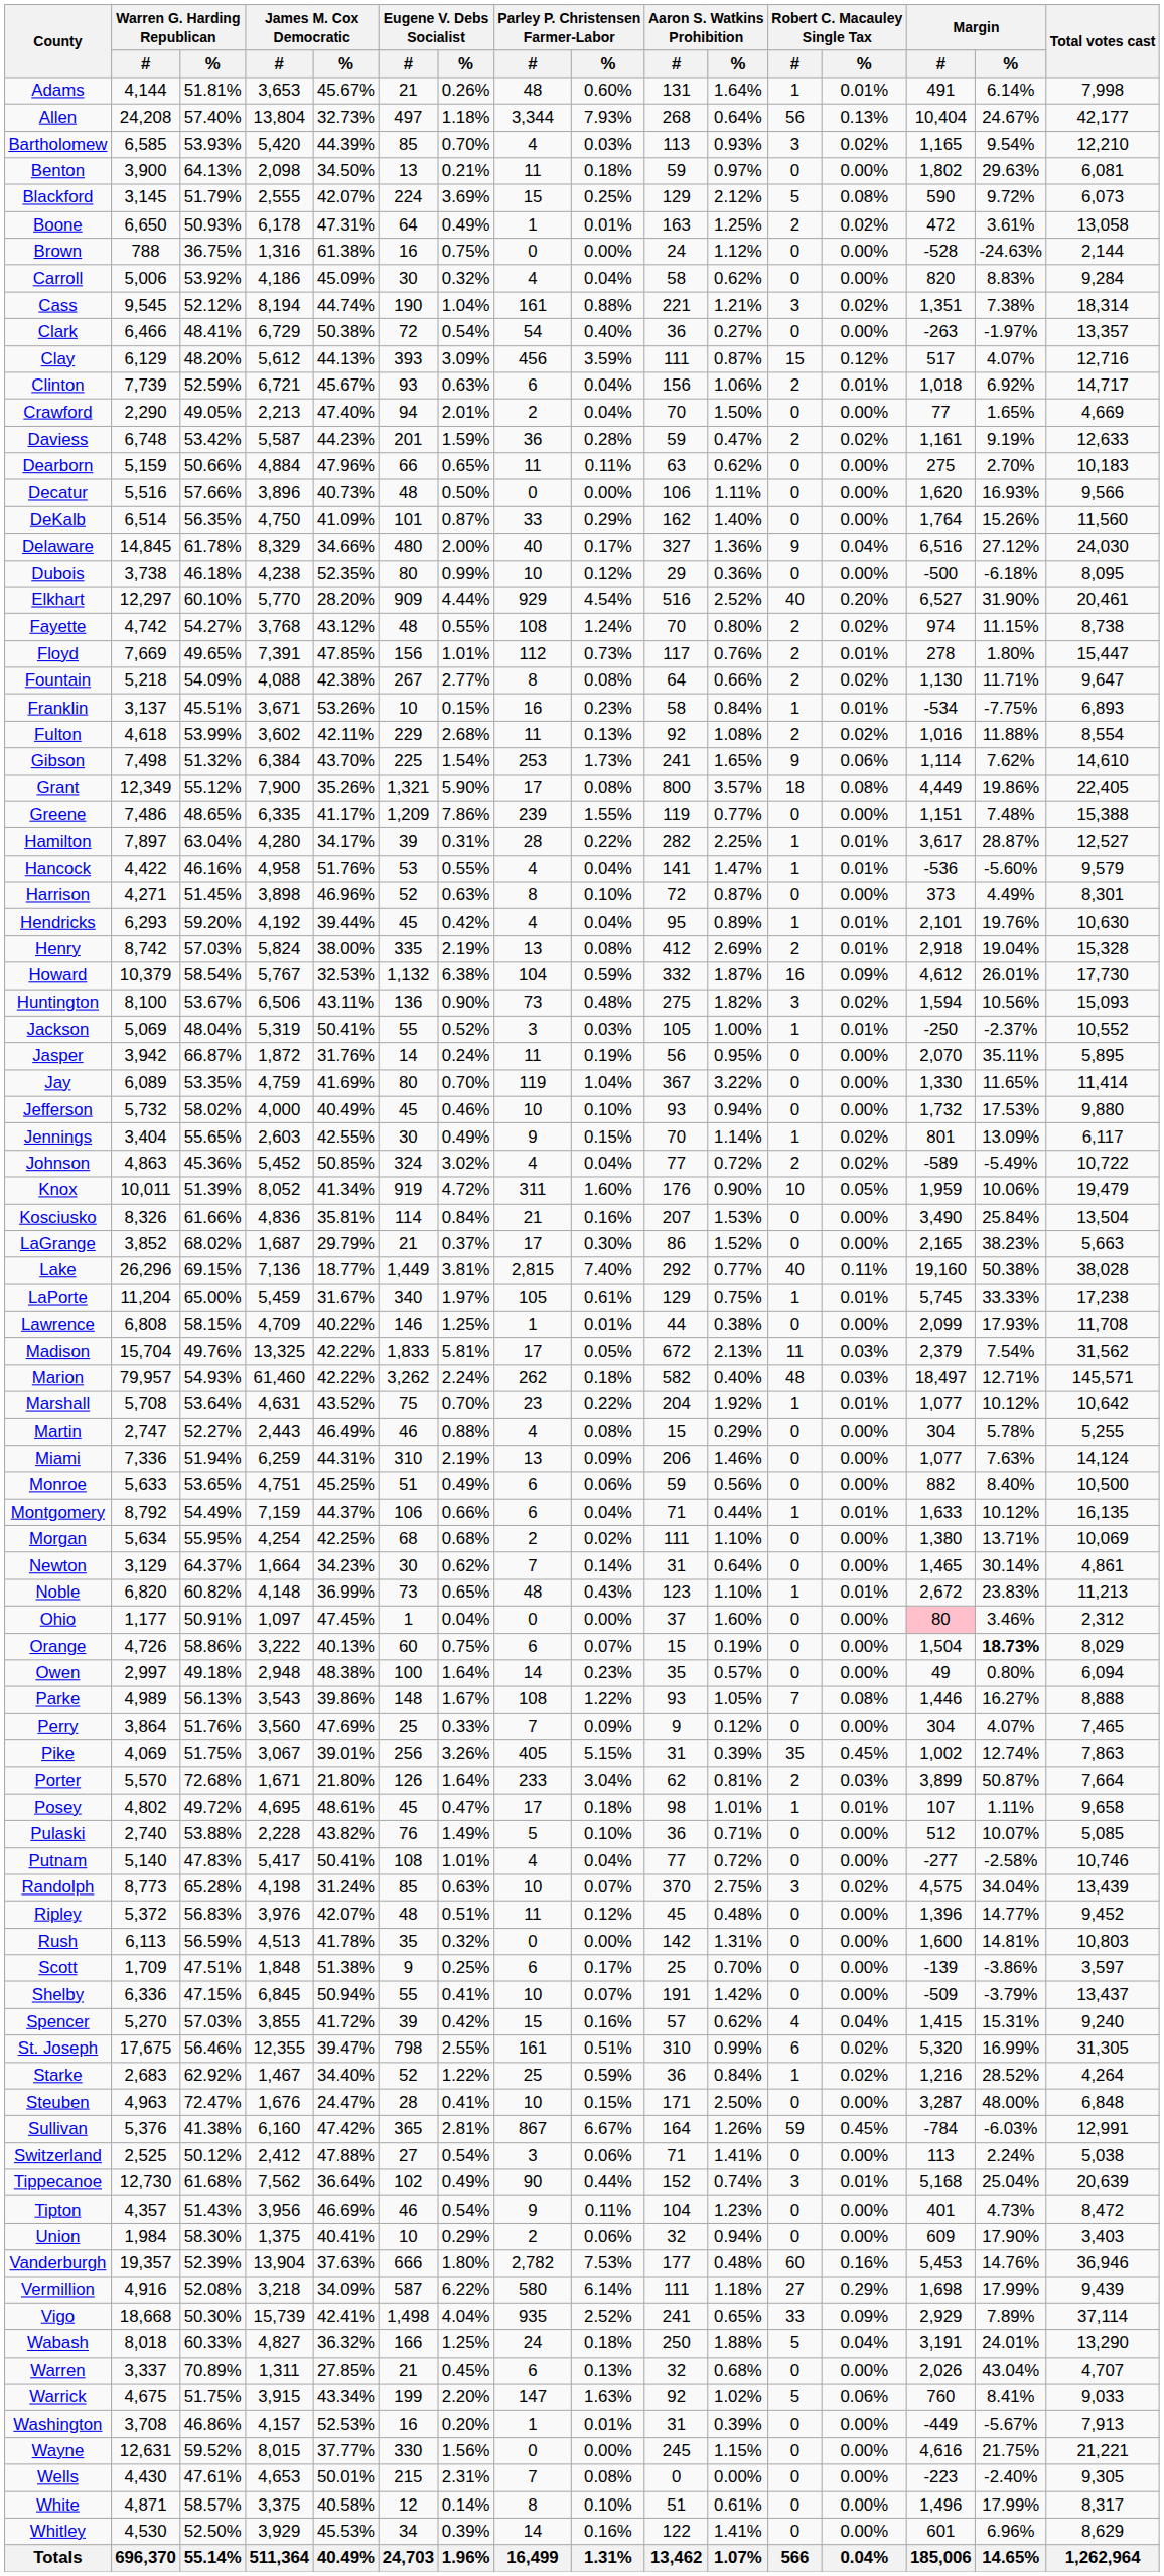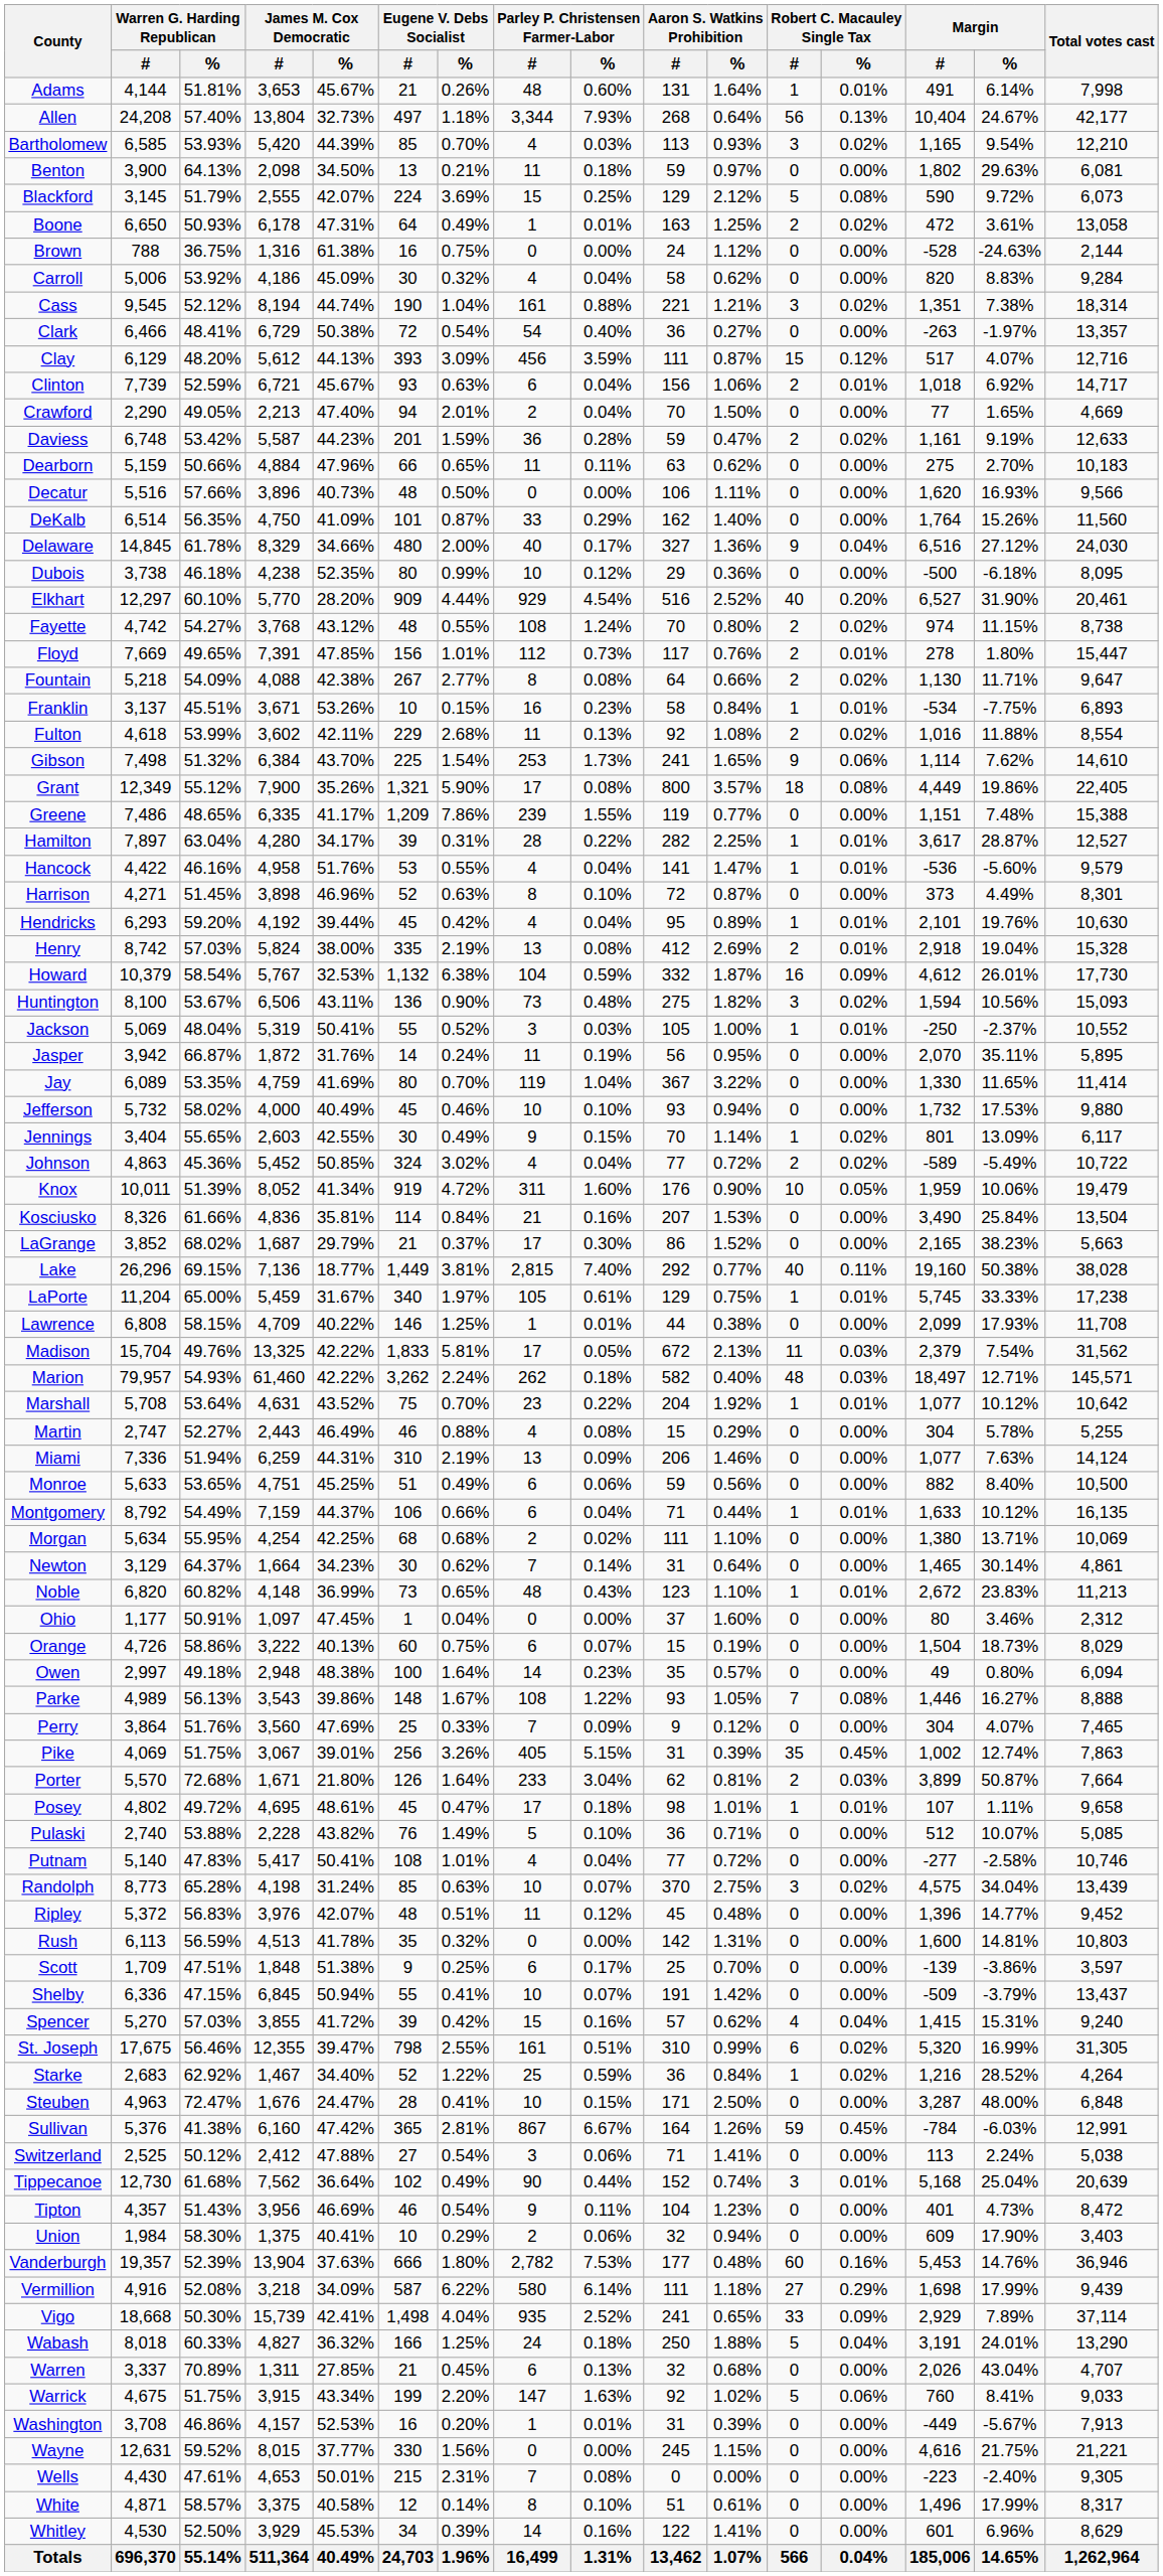Ohio | Margin / #: pink background -> no background
Orange | Margin / %: bold -> normal
